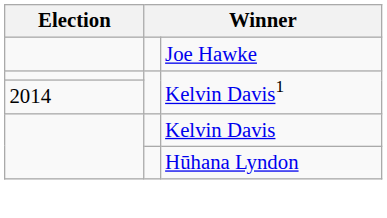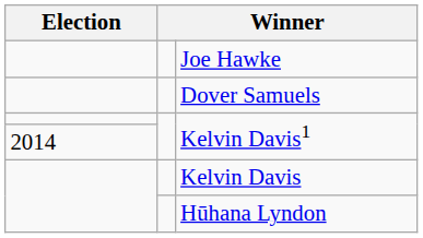+ row: Dover Samuels
